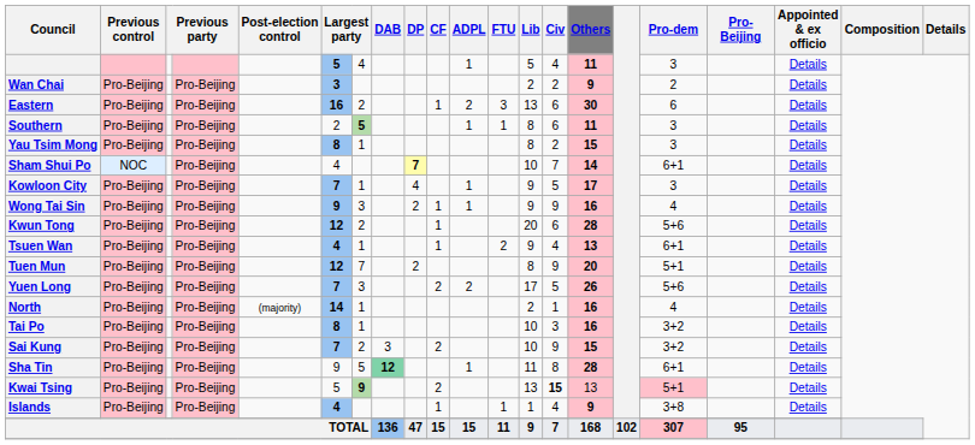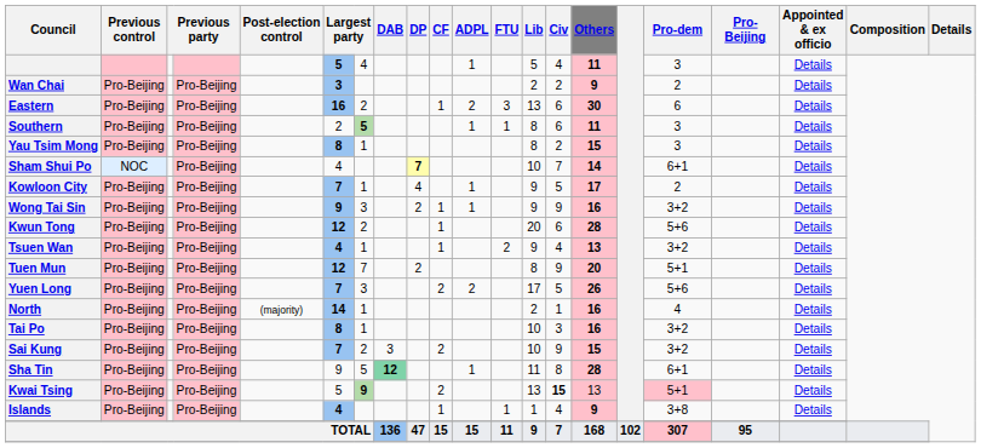Kowloon City | Pro-dem: 3 -> 2
Wong Tai Sin | Pro-dem: 4 -> 3+2
Tsuen Wan | Pro-dem: 6+1 -> 3+2
